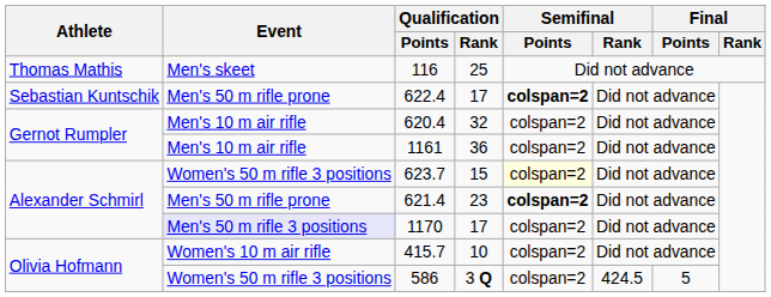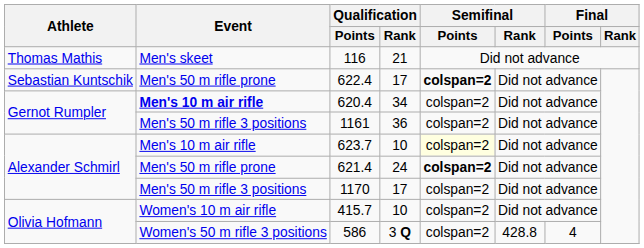116 | Qualification / Rank: 25 -> 21
620.4 | Event: normal -> bold
620.4 | Qualification / Rank: 32 -> 34
1161 | Event: Men's 10 m air rifle -> Men's 50 m rifle 3 positions
623.7 | Event: Women's 50 m rifle 3 positions -> Men's 10 m air rifle
623.7 | Qualification / Rank: 15 -> 10
621.4 | Qualification / Rank: 23 -> 24
1170 | Event: lavender background -> no background
586 | Semifinal / Rank: 424.5 -> 428.8
586 | Final / Points: 5 -> 4
